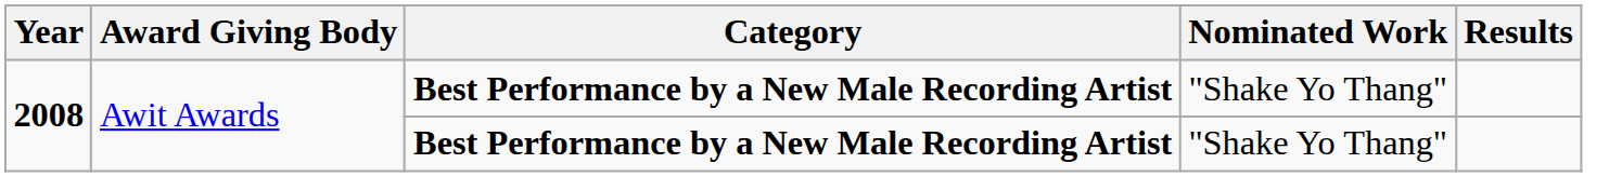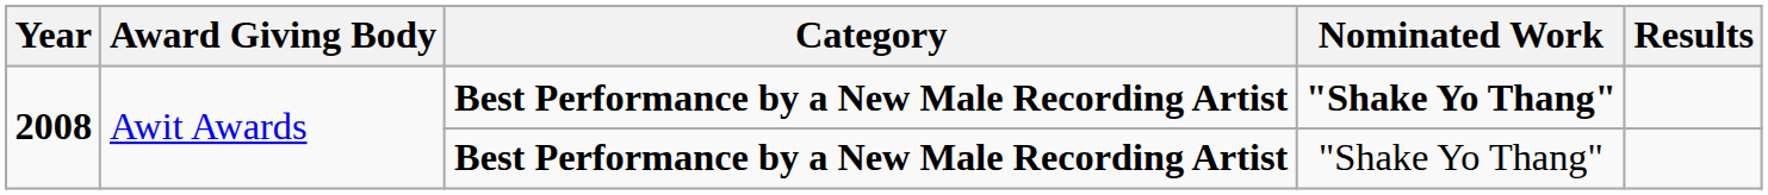row 2 | Nominated Work: normal -> bold
